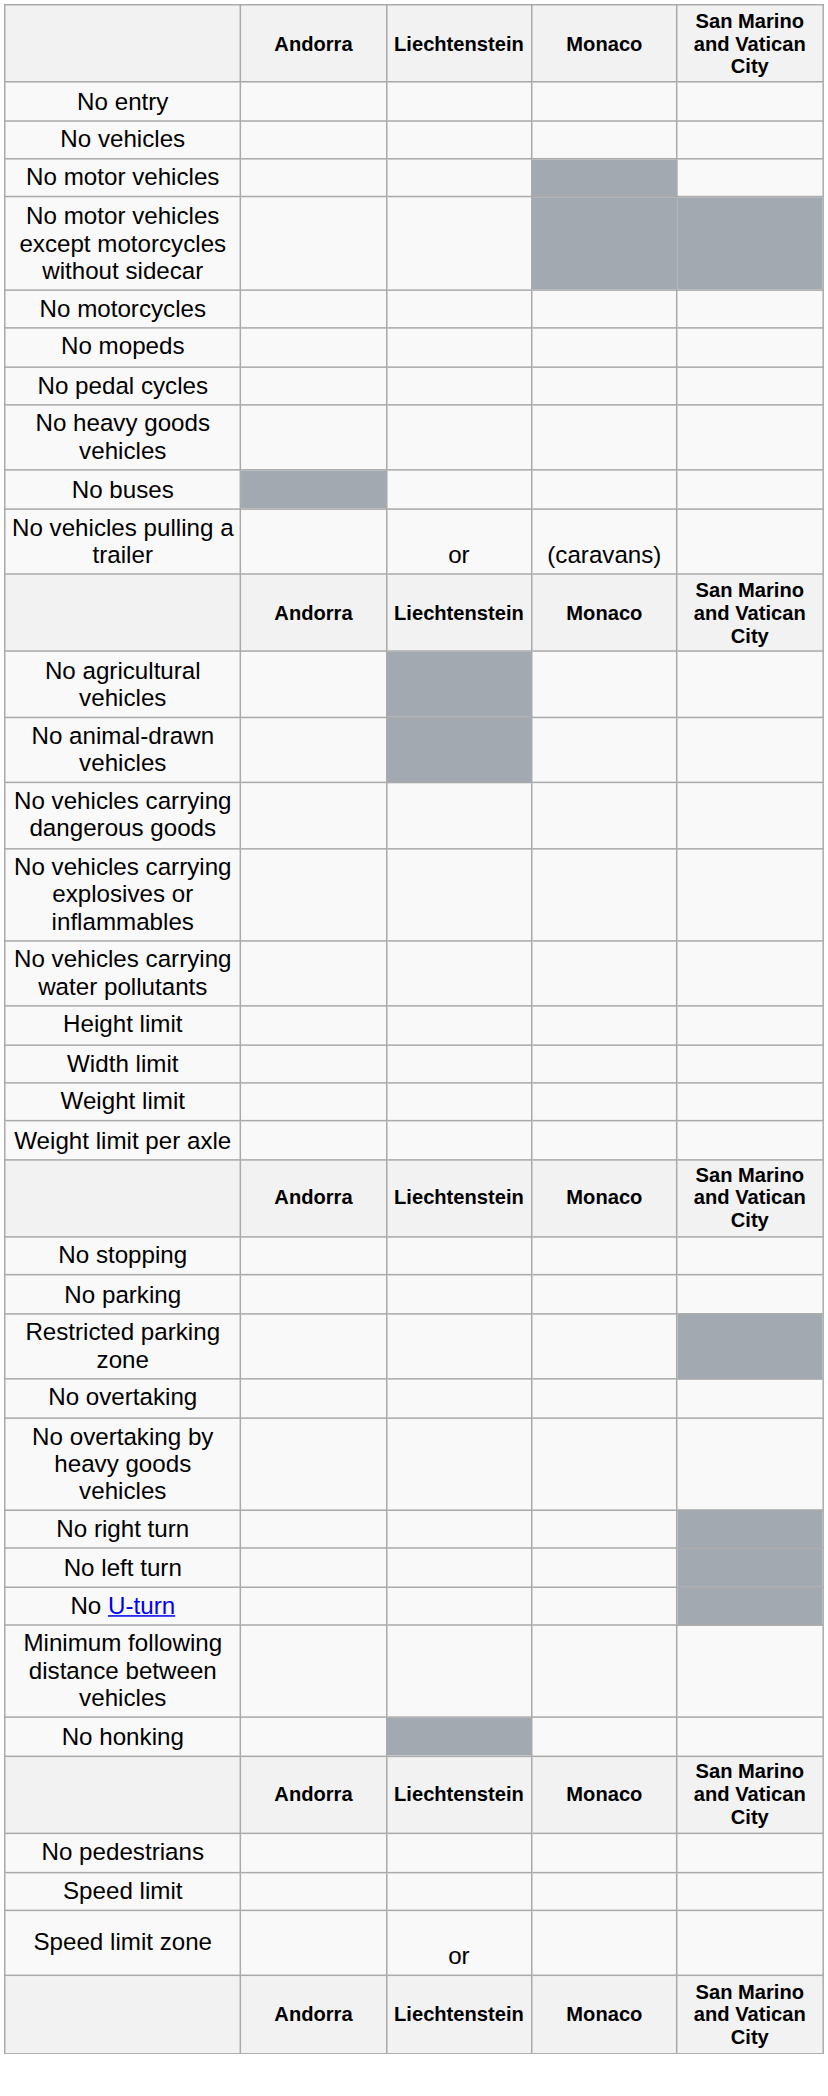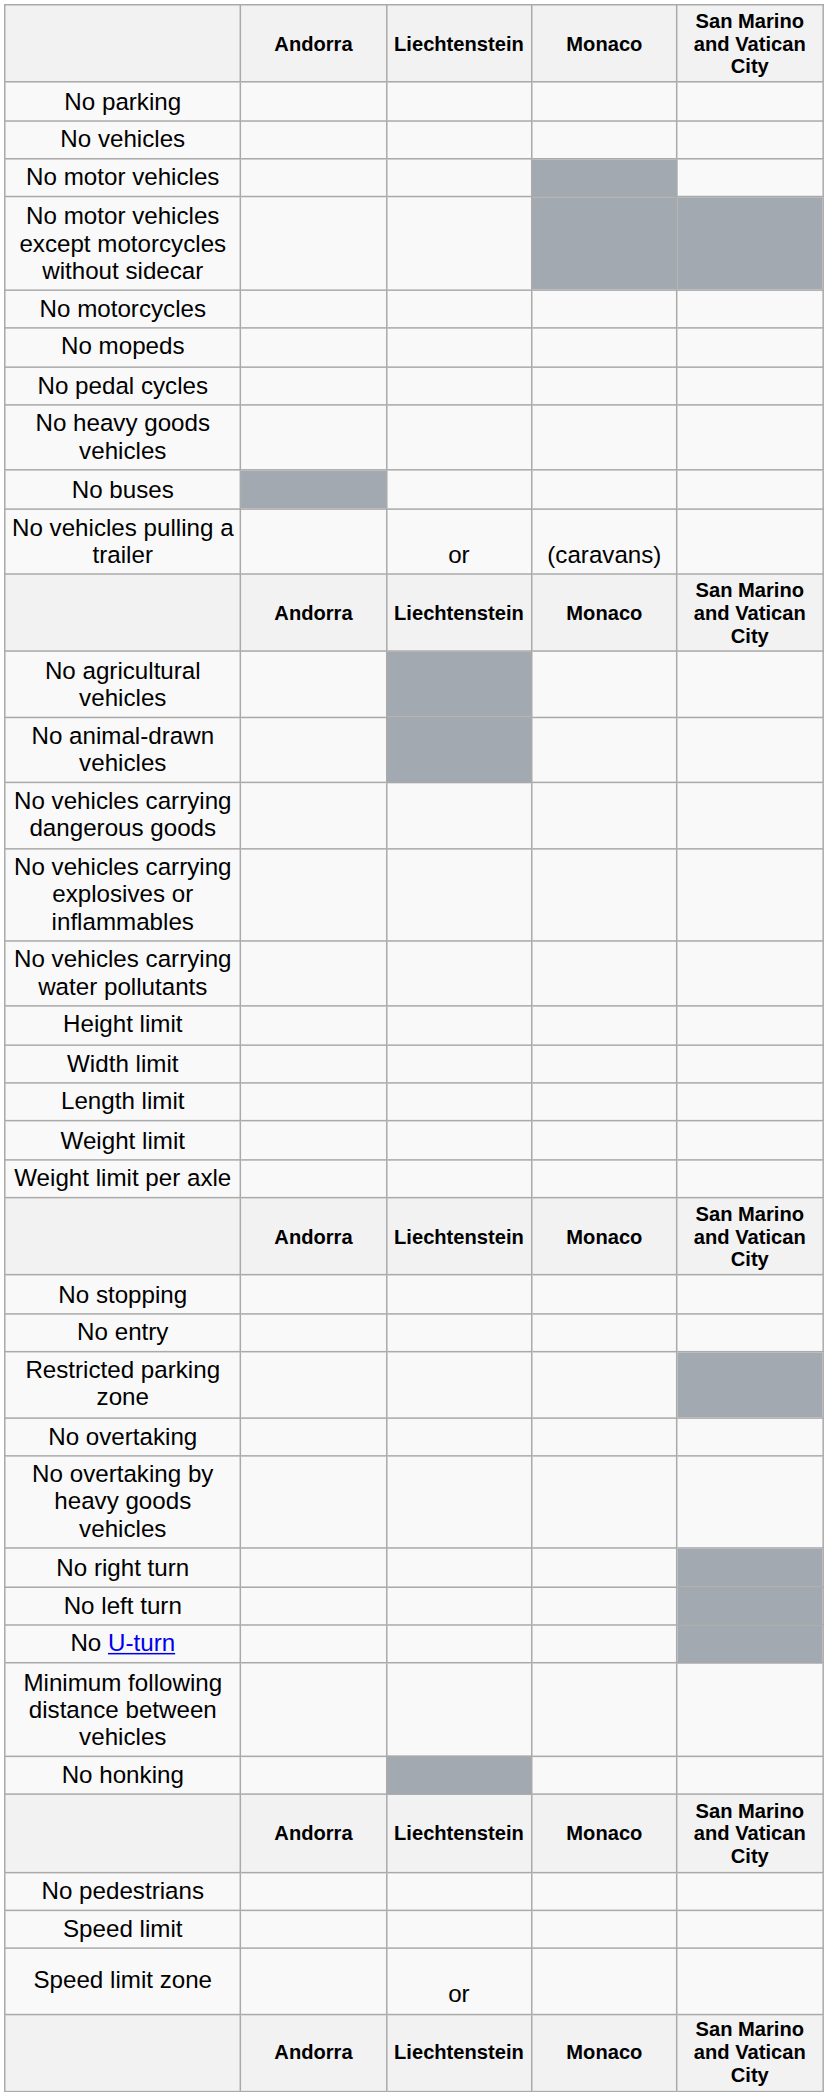rows swapped: No entry <-> No parking
+ row: Length limit
